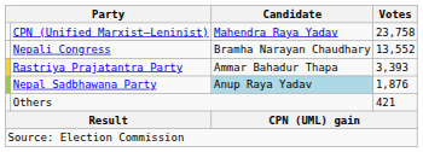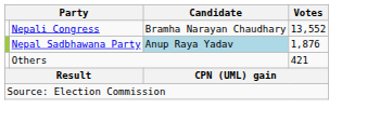- row: CPN (Unified Marxist–Leninist) | Mahendra Raya Yadav | 23,758
- row: Rastriya Prajatantra Party | Ammar Bahadur Thapa | 3,393
